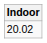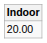row 2 | column 1: 20.02 -> 20.00
